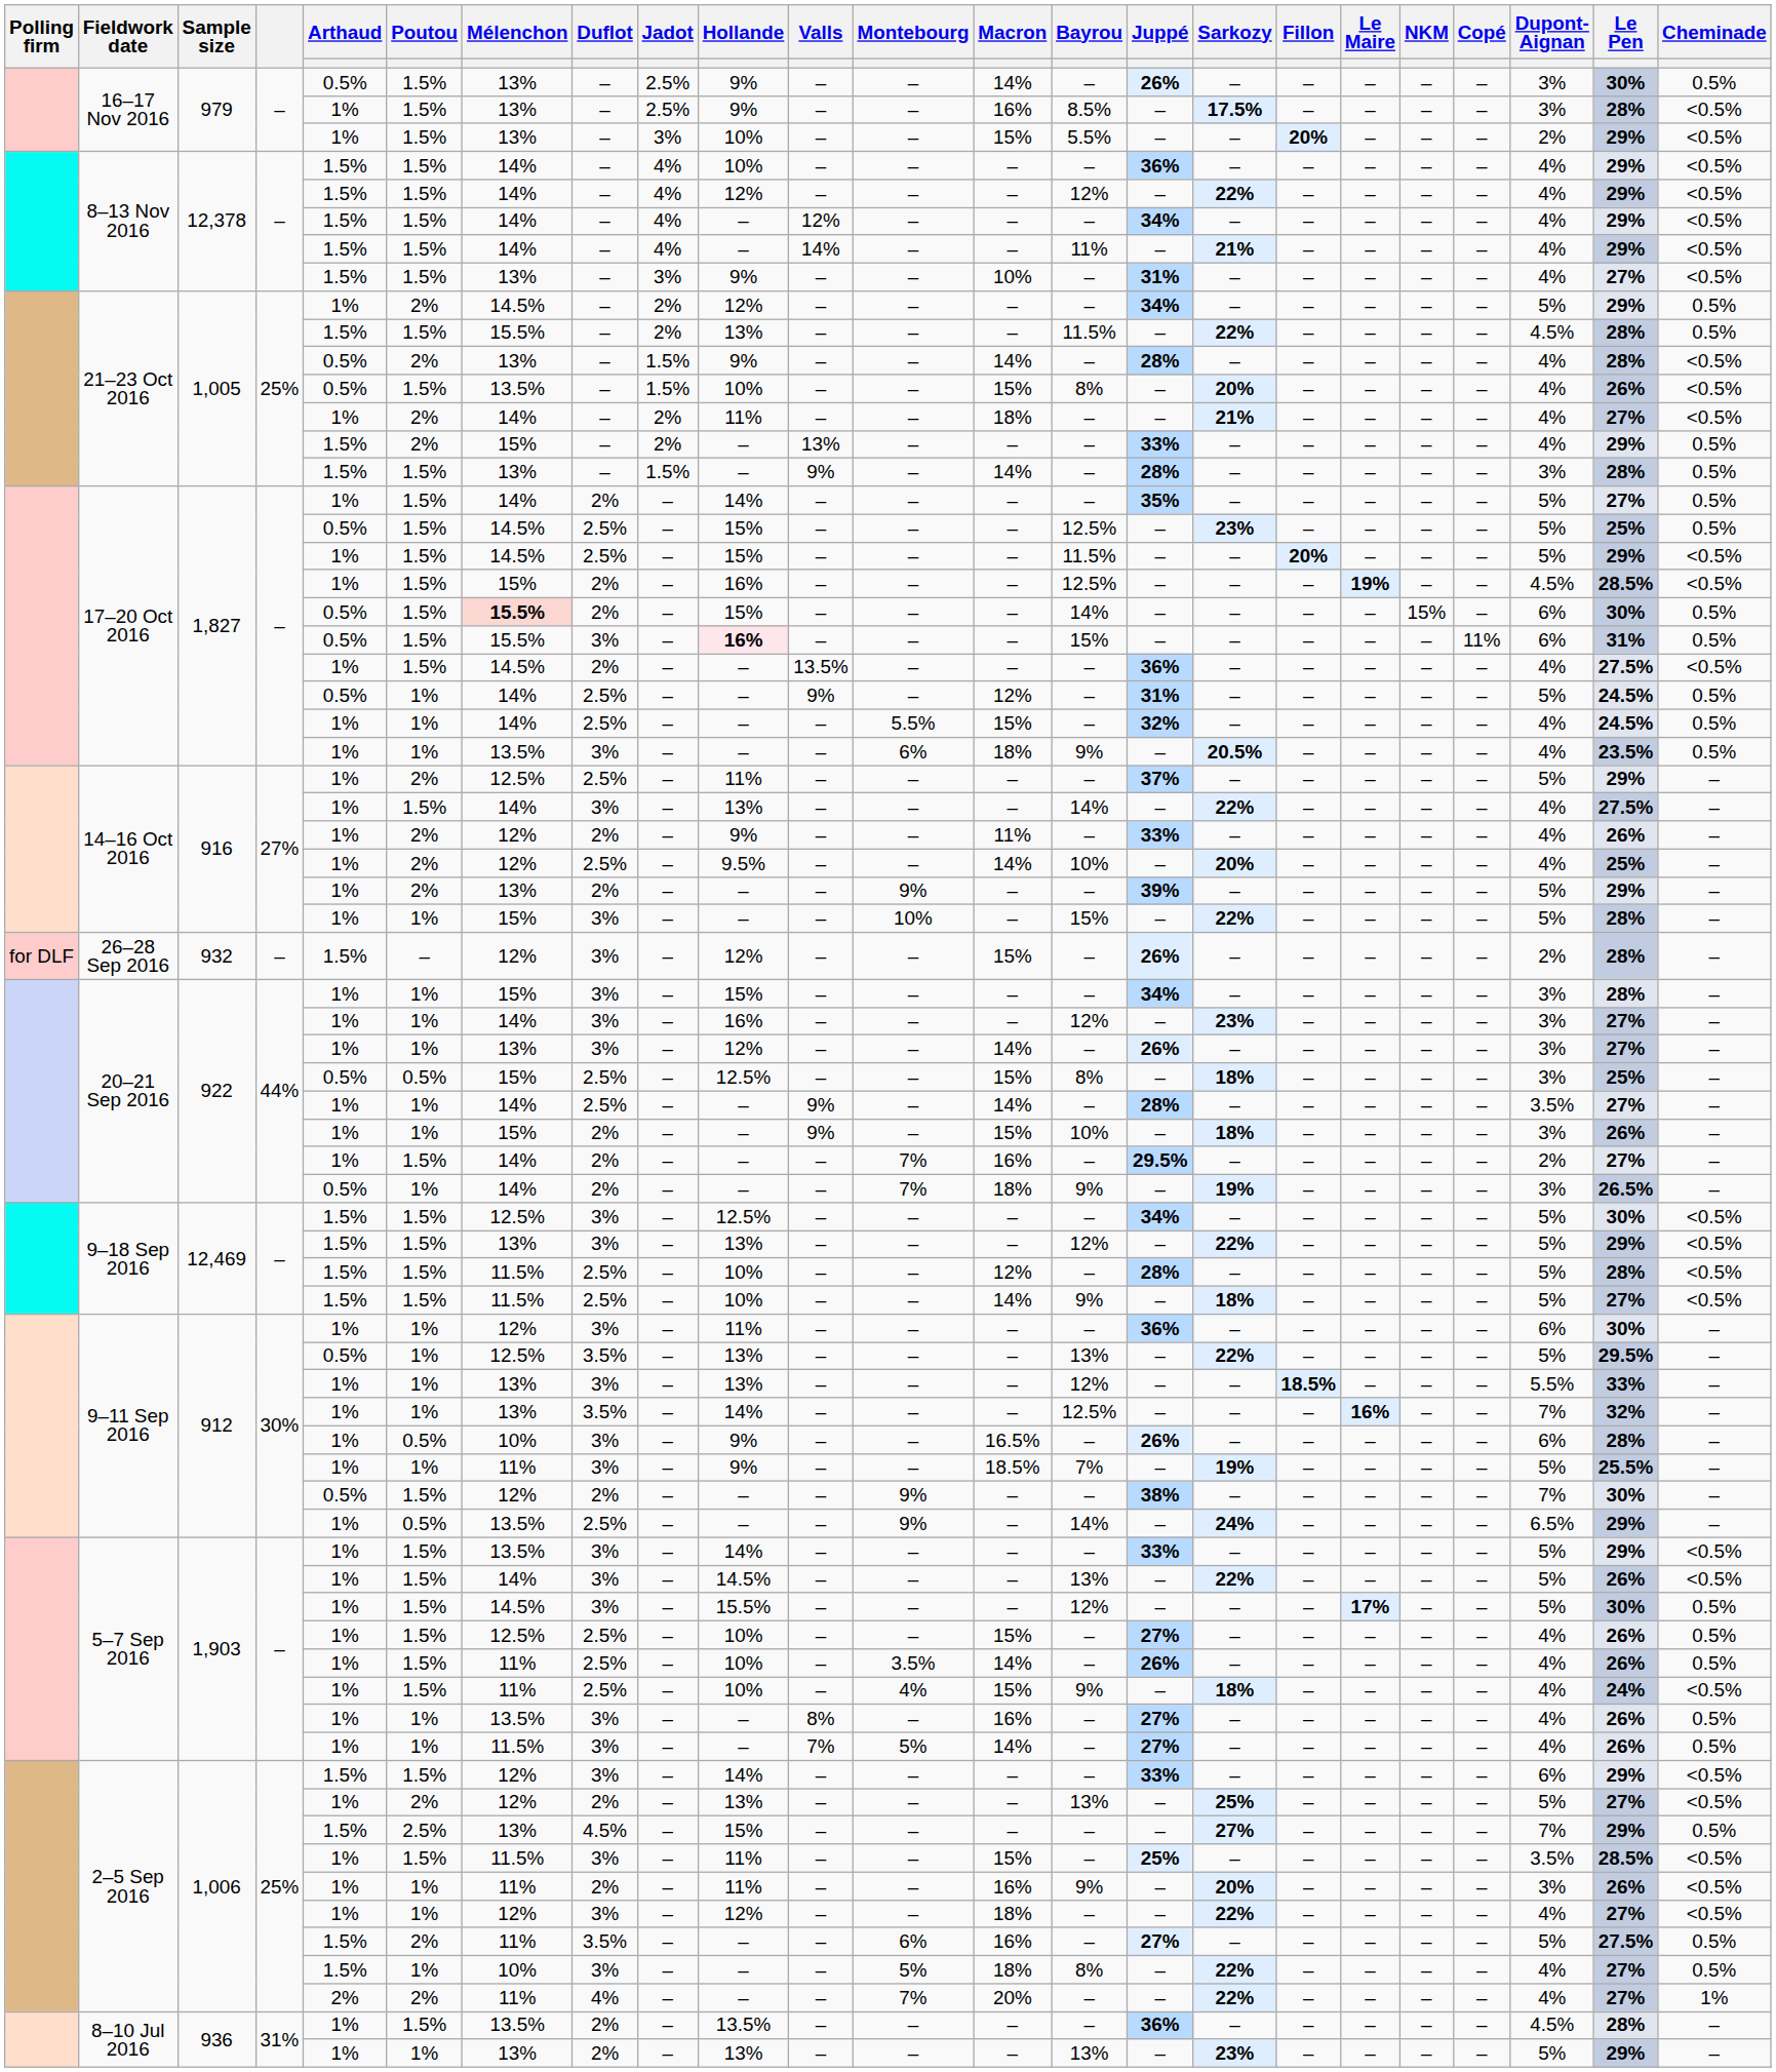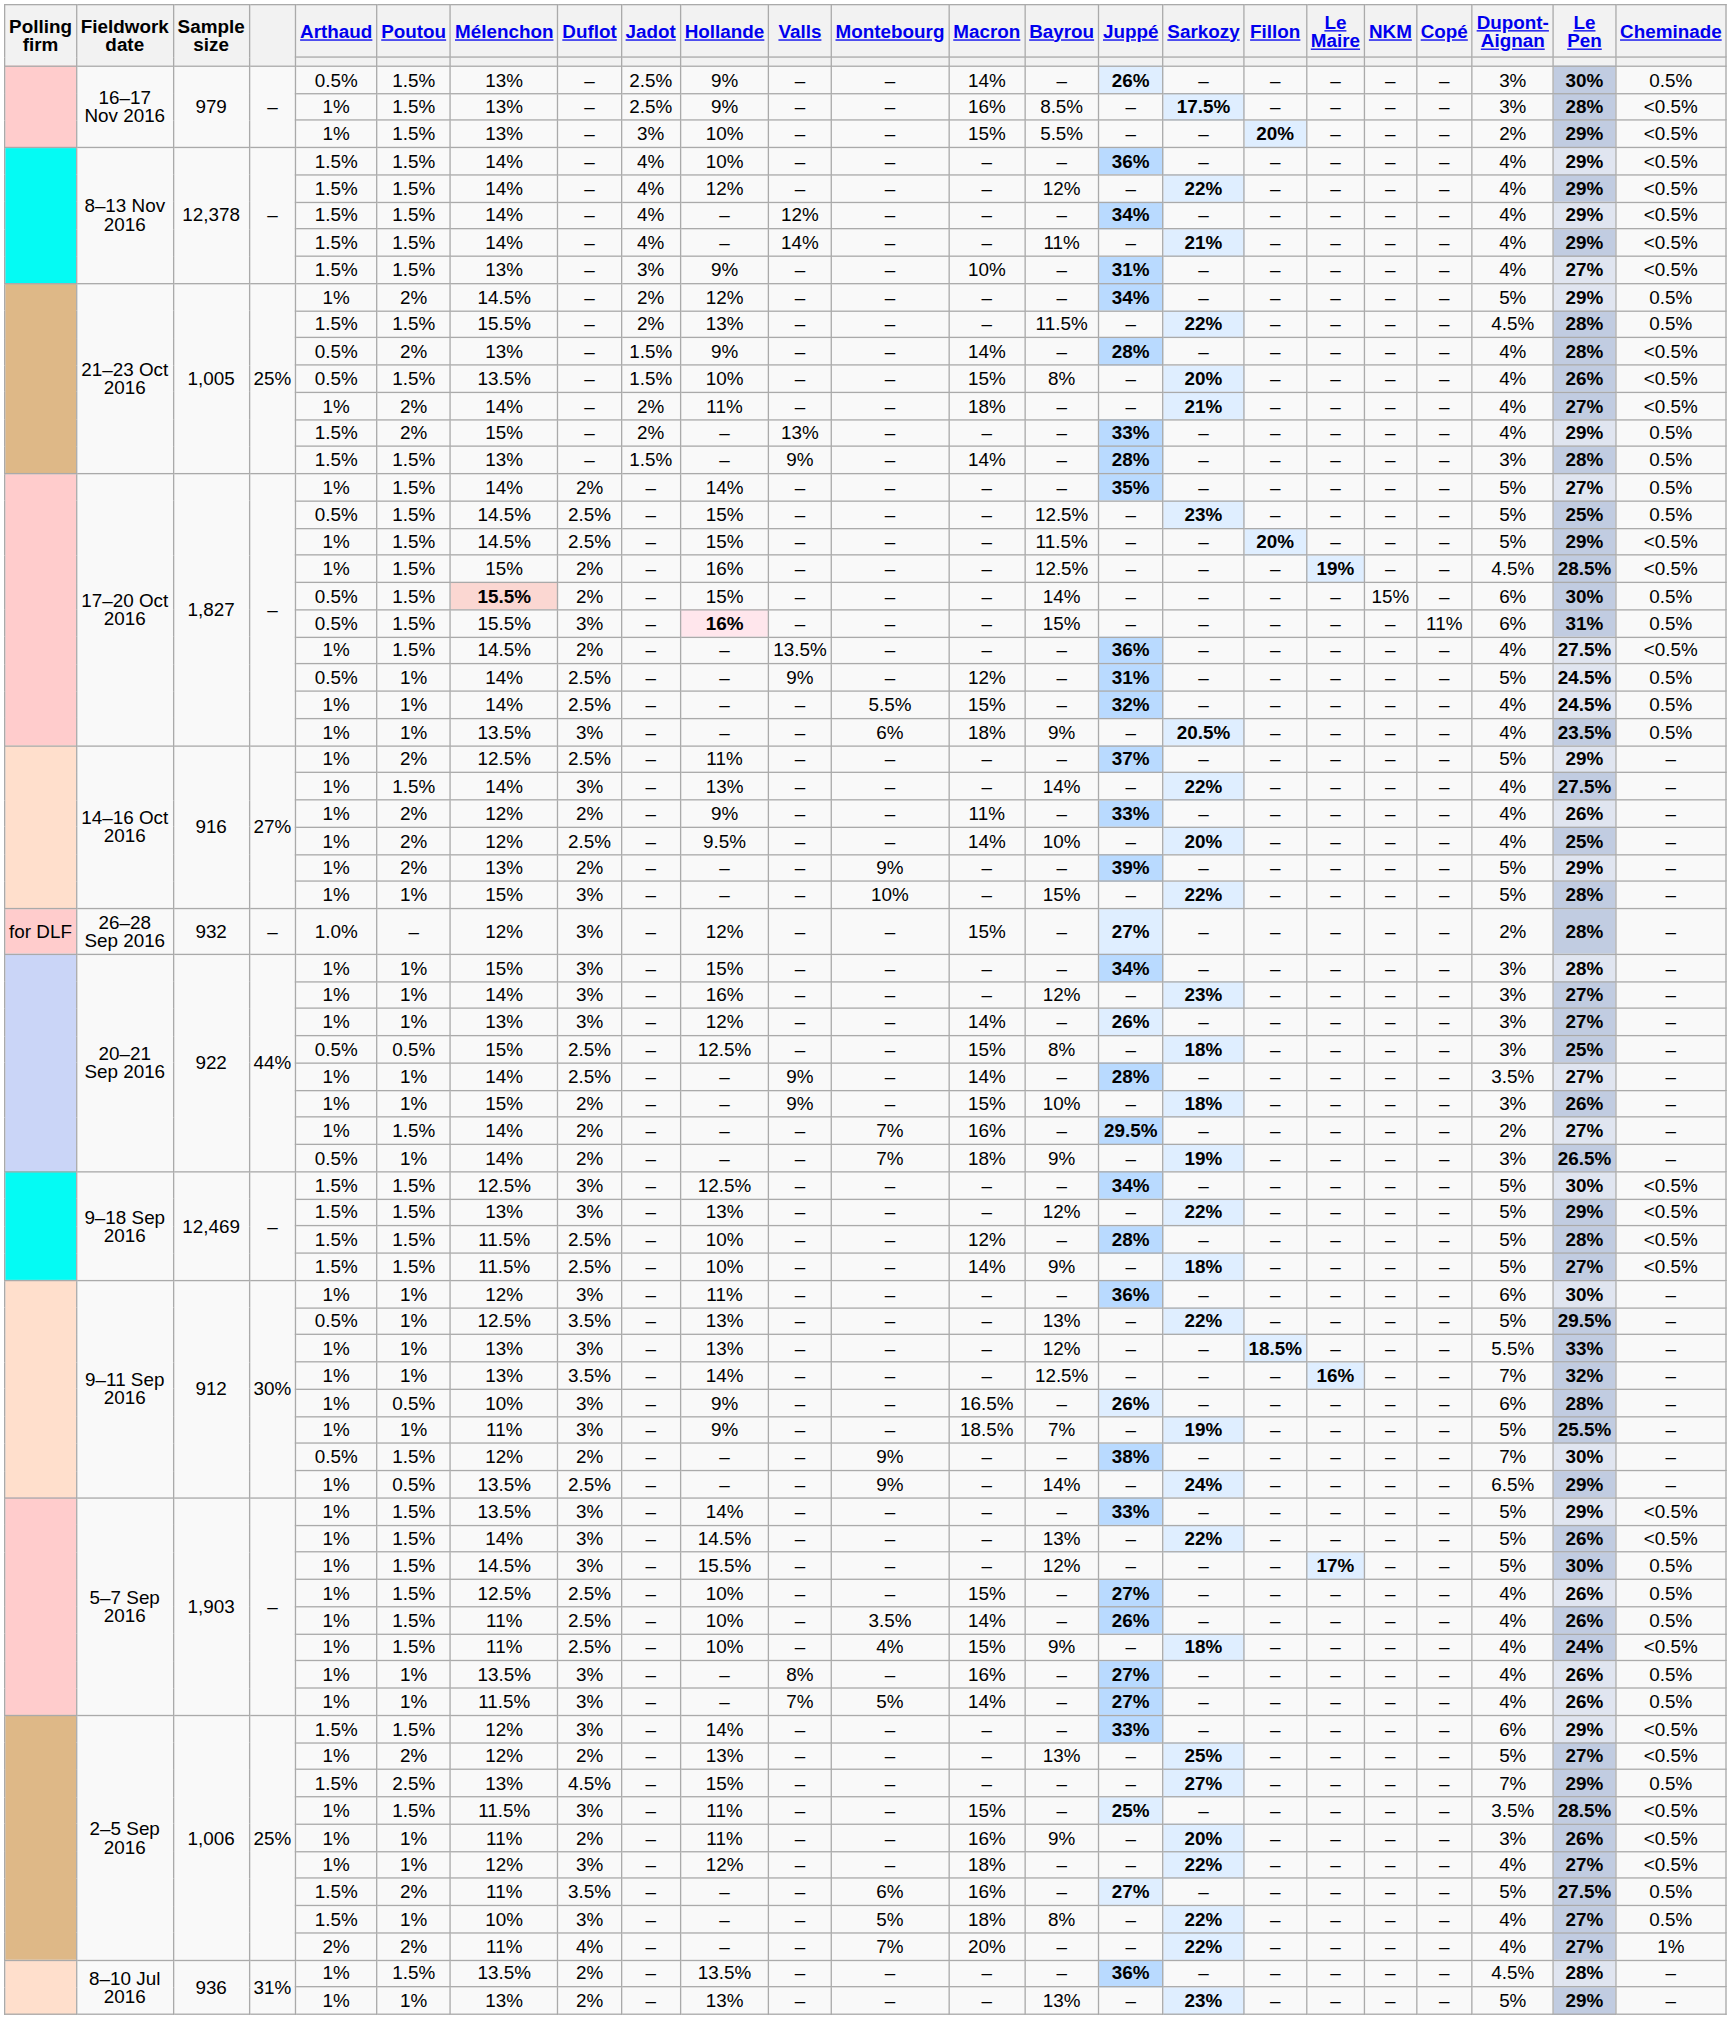26–28 Sep 2016 | Arthaud: 1.5% -> 1.0%
26–28 Sep 2016 | Juppé: 26% -> 27%
